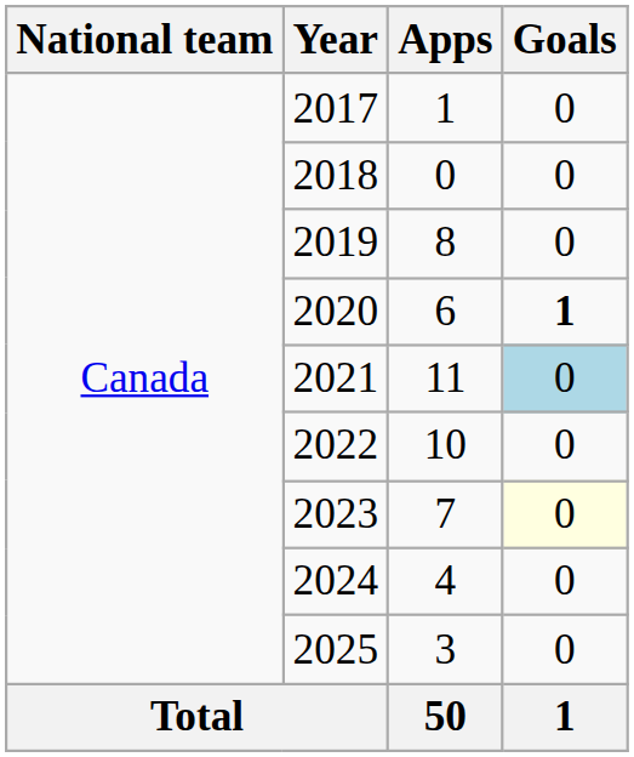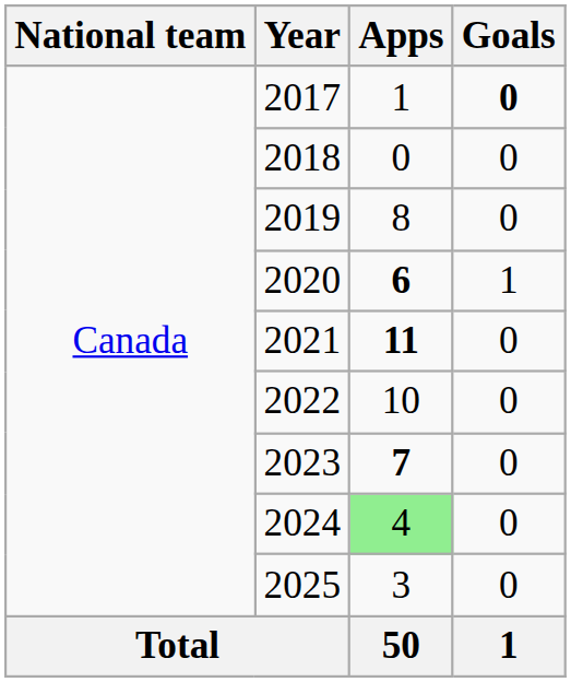2017 | Goals: normal -> bold
2020 | Apps: normal -> bold
2020 | Goals: bold -> normal
2021 | Apps: normal -> bold
2021 | Goals: lightblue background -> no background
2023 | Apps: normal -> bold
2023 | Goals: lightyellow background -> no background
2024 | Apps: no background -> lightgreen background
